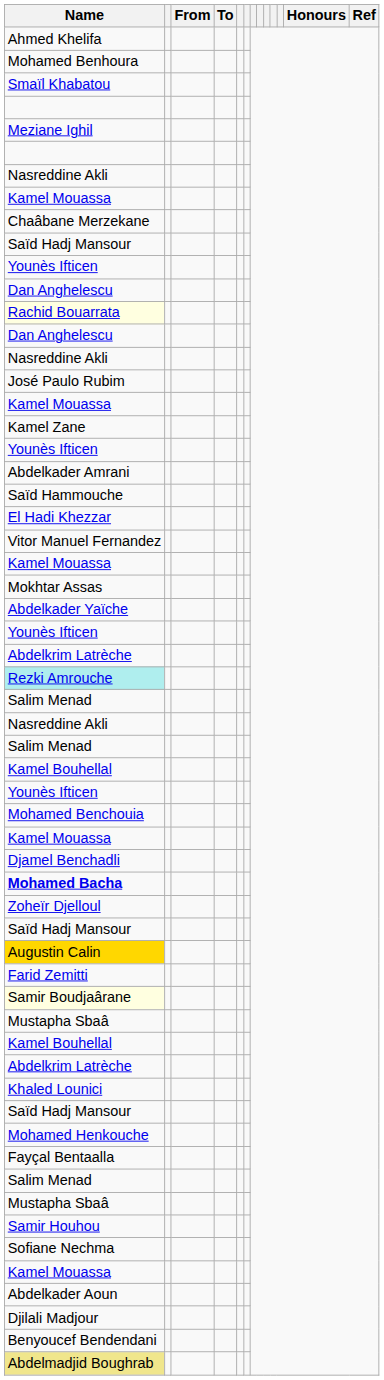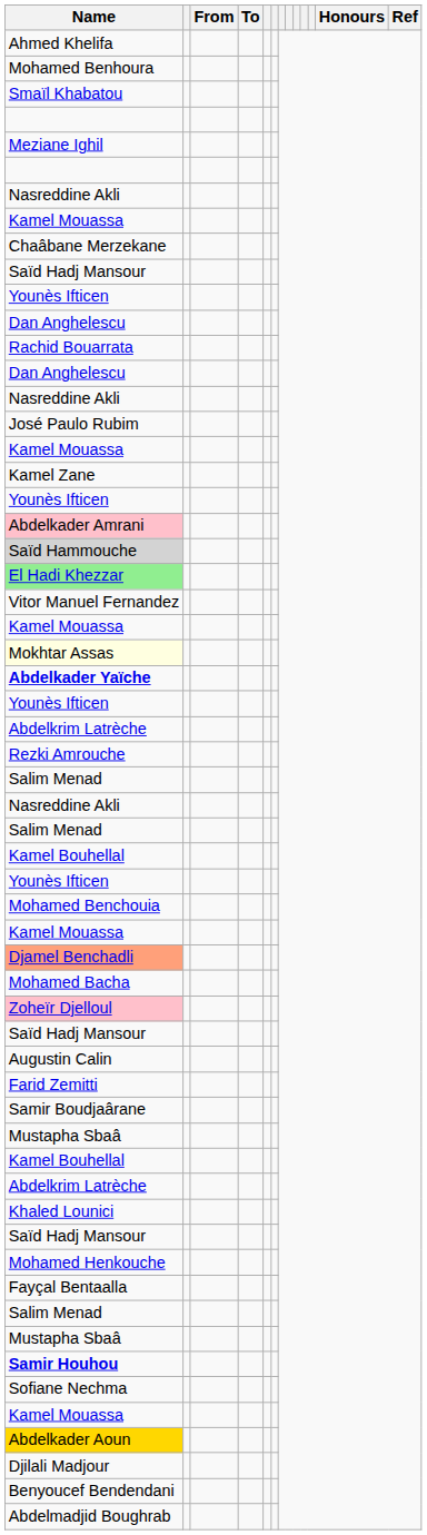Rachid Bouarrata | Name: lightyellow background -> no background
Abdelkader Amrani | Name: no background -> pink background
Saïd Hammouche | Name: no background -> lightgrey background
El Hadi Khezzar | Name: no background -> lightgreen background
Mokhtar Assas | Name: no background -> lightyellow background
Abdelkader Yaïche | Name: normal -> bold
Rezki Amrouche | Name: paleturquoise background -> no background
Djamel Benchadli | Name: no background -> lightsalmon background
Mohamed Bacha | Name: bold -> normal
Zoheïr Djelloul | Name: no background -> pink background
Augustin Calin | Name: gold background -> no background
Samir Boudjaârane | Name: lightyellow background -> no background
Samir Houhou | Name: normal -> bold
Abdelkader Aoun | Name: no background -> gold background
Abdelmadjid Boughrab | Name: khaki background -> no background
